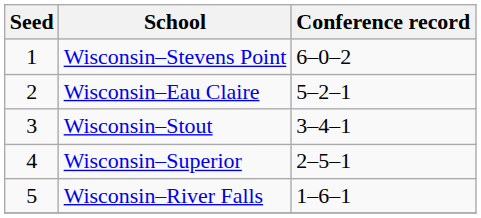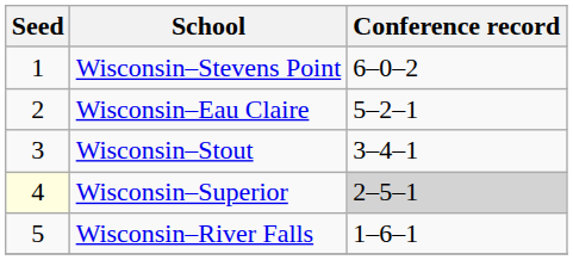Wisconsin–Superior | Seed: no background -> lightyellow background
Wisconsin–Superior | Conference record: no background -> lightgrey background
